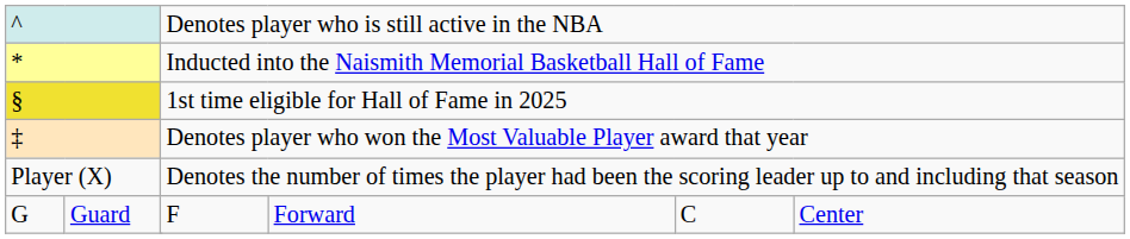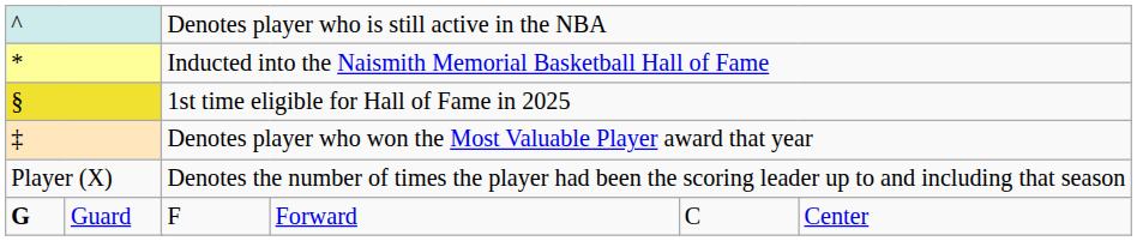Guard | column 1: normal -> bold
